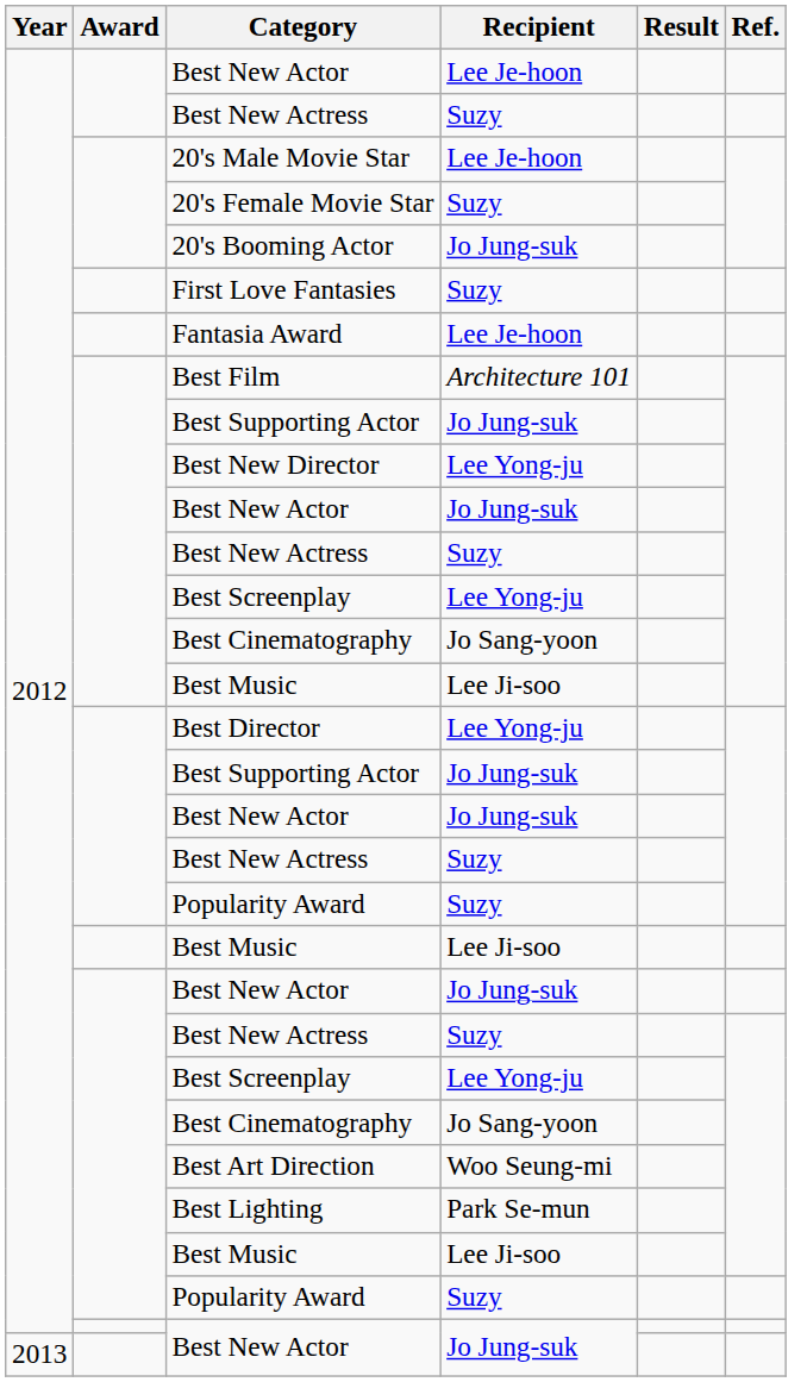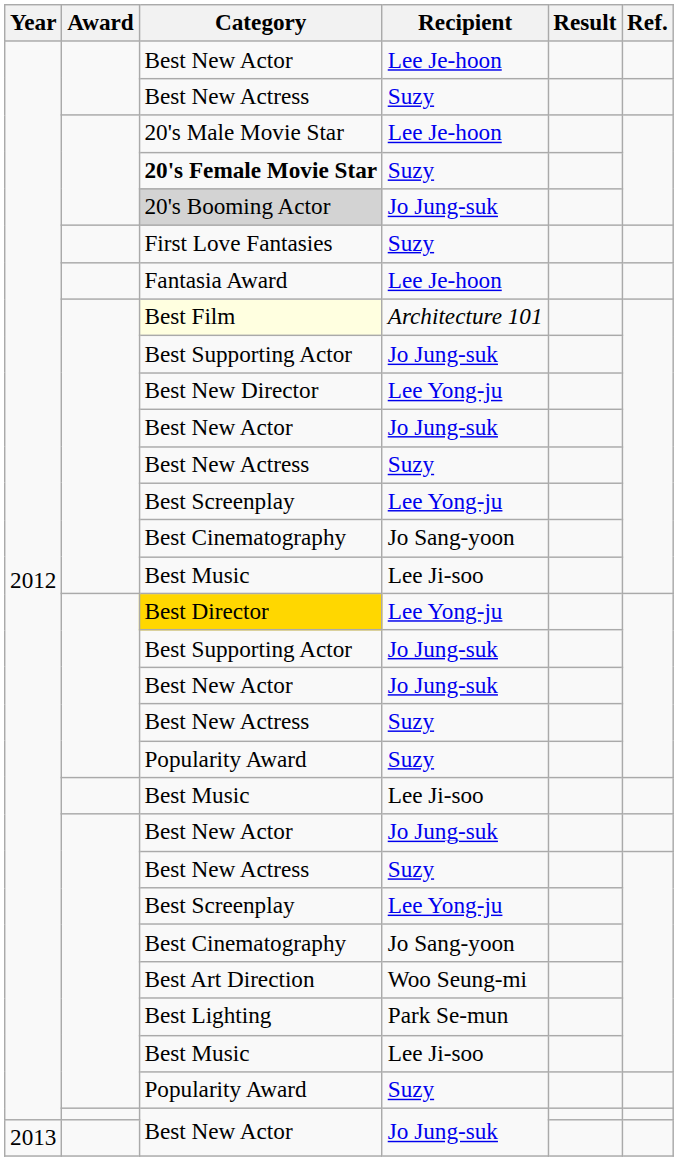20's Female Movie Star | Category: normal -> bold
20's Booming Actor | Category: no background -> lightgrey background
Best Film | Category: no background -> lightyellow background
Best Director | Category: no background -> gold background
